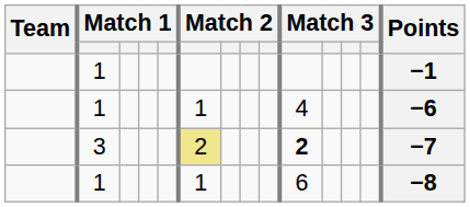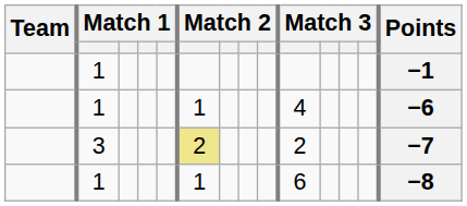3 | column 10: bold -> normal
